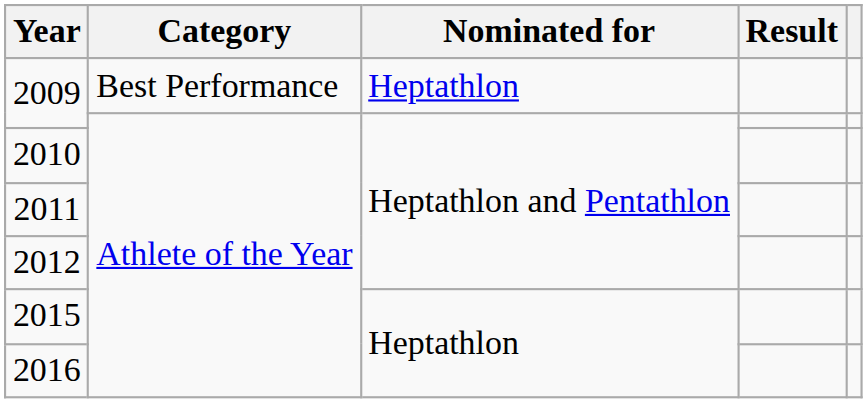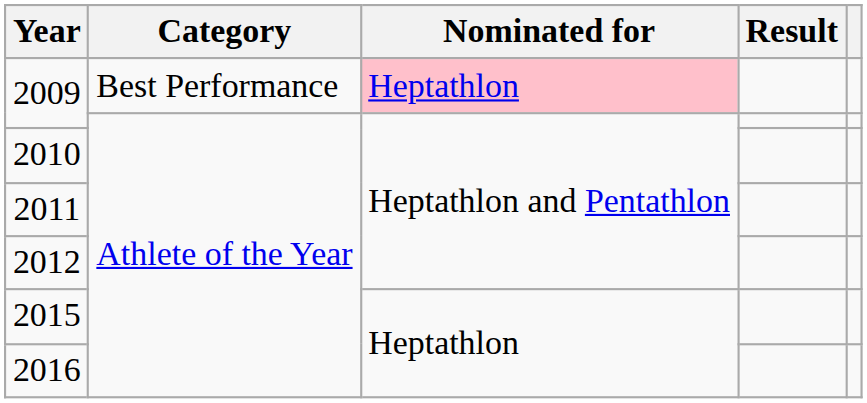2009 / Best Performance | Nominated for: no background -> pink background
